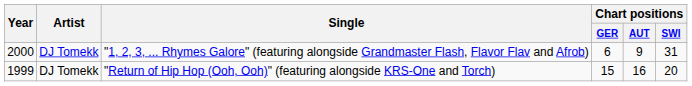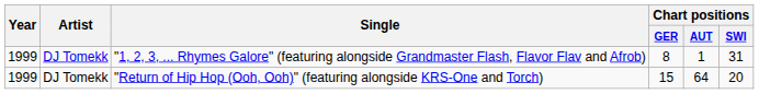row 3 | Year: 2000 -> 1999
row 3 | Chart positions / GER: 6 -> 8
row 3 | Chart positions / AUT: 9 -> 1
row 4 | Chart positions / AUT: 16 -> 64
